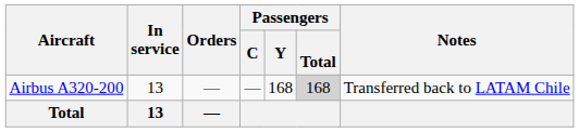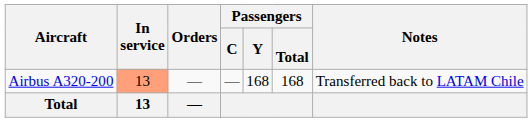Airbus A320-200 | In service: no background -> lightsalmon background
Airbus A320-200 | Passengers / Total: lightgrey background -> no background
